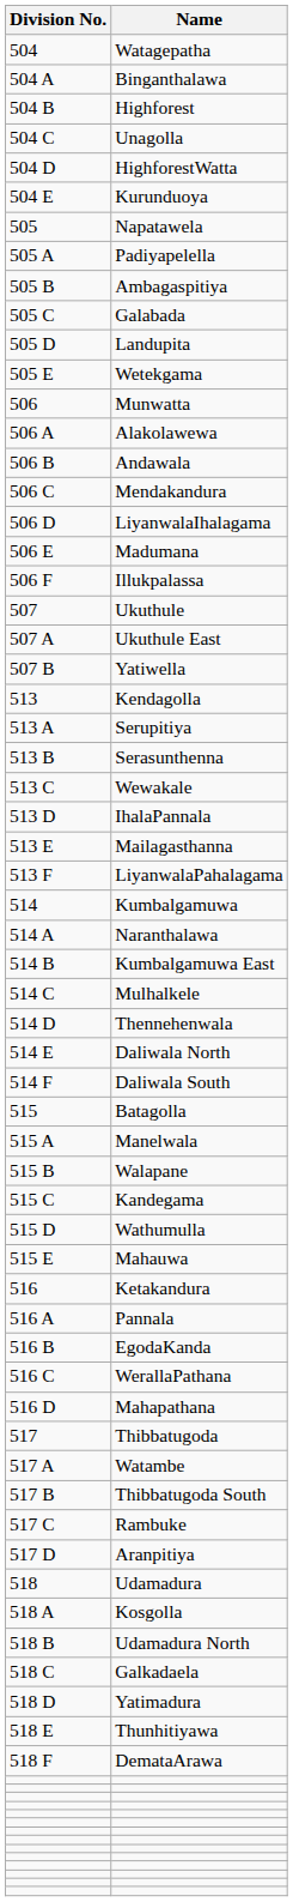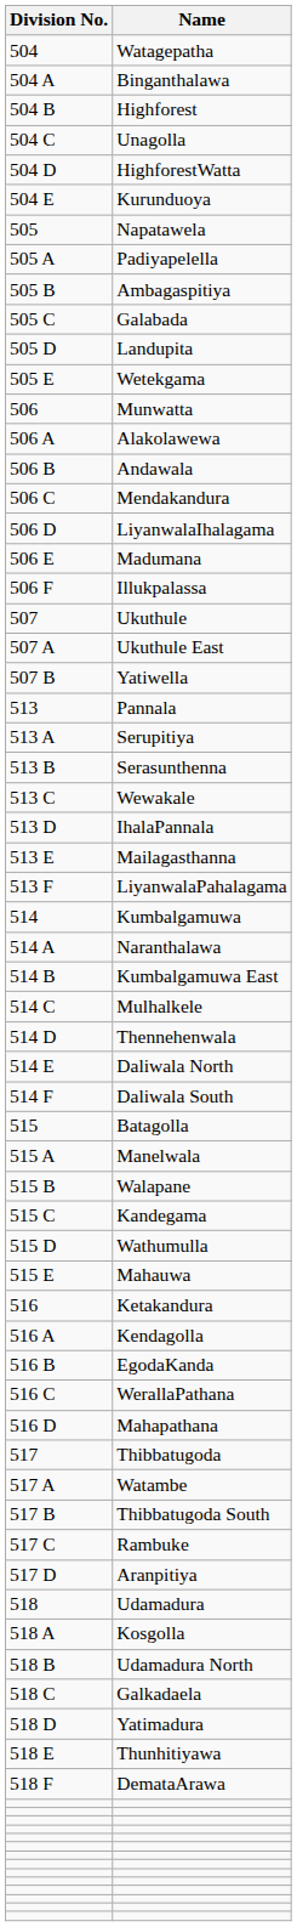row 24 | Name: Kendagolla -> Pannala
row 45 | Name: Pannala -> Kendagolla
